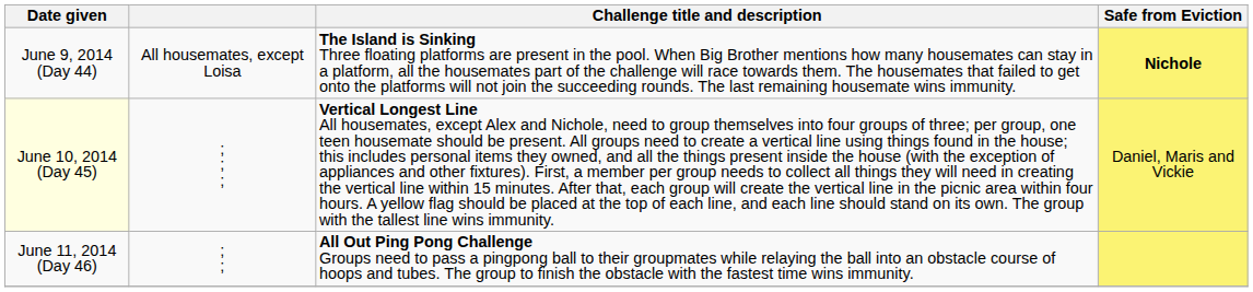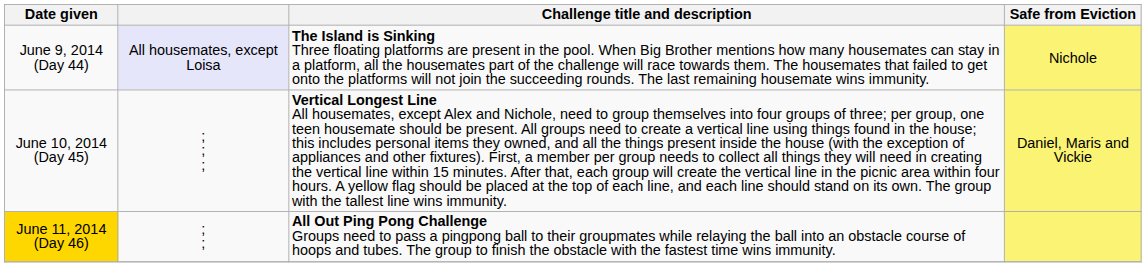row 2 | column 2: no background -> lavender background
row 2 | Safe from Eviction: bold -> normal
row 3 | Date given: lightyellow background -> no background
row 4 | Date given: no background -> gold background
